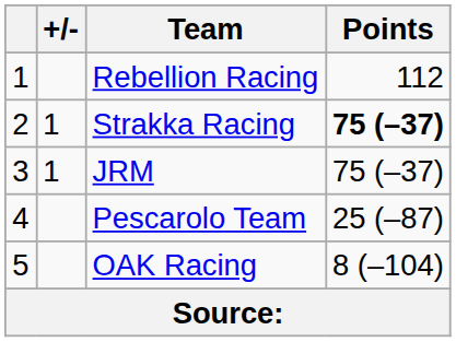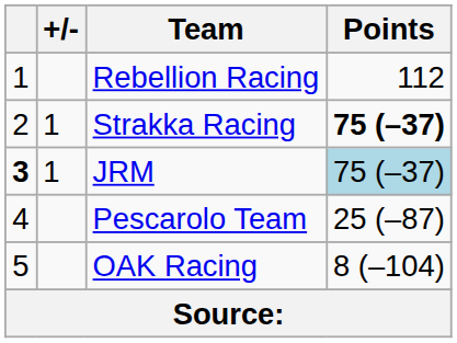JRM | column 1: normal -> bold
JRM | Points: no background -> lightblue background
